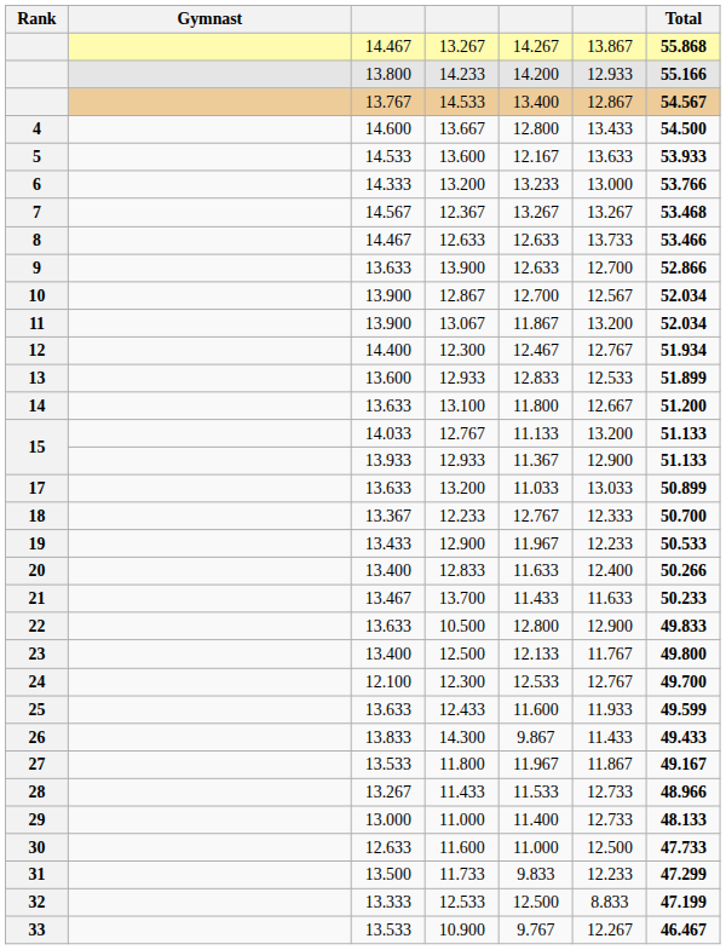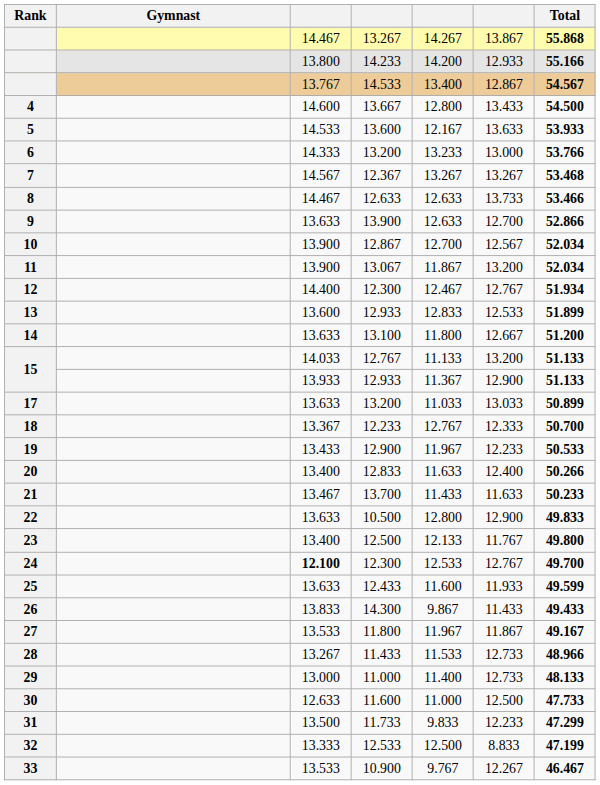24 | column 3: normal -> bold
